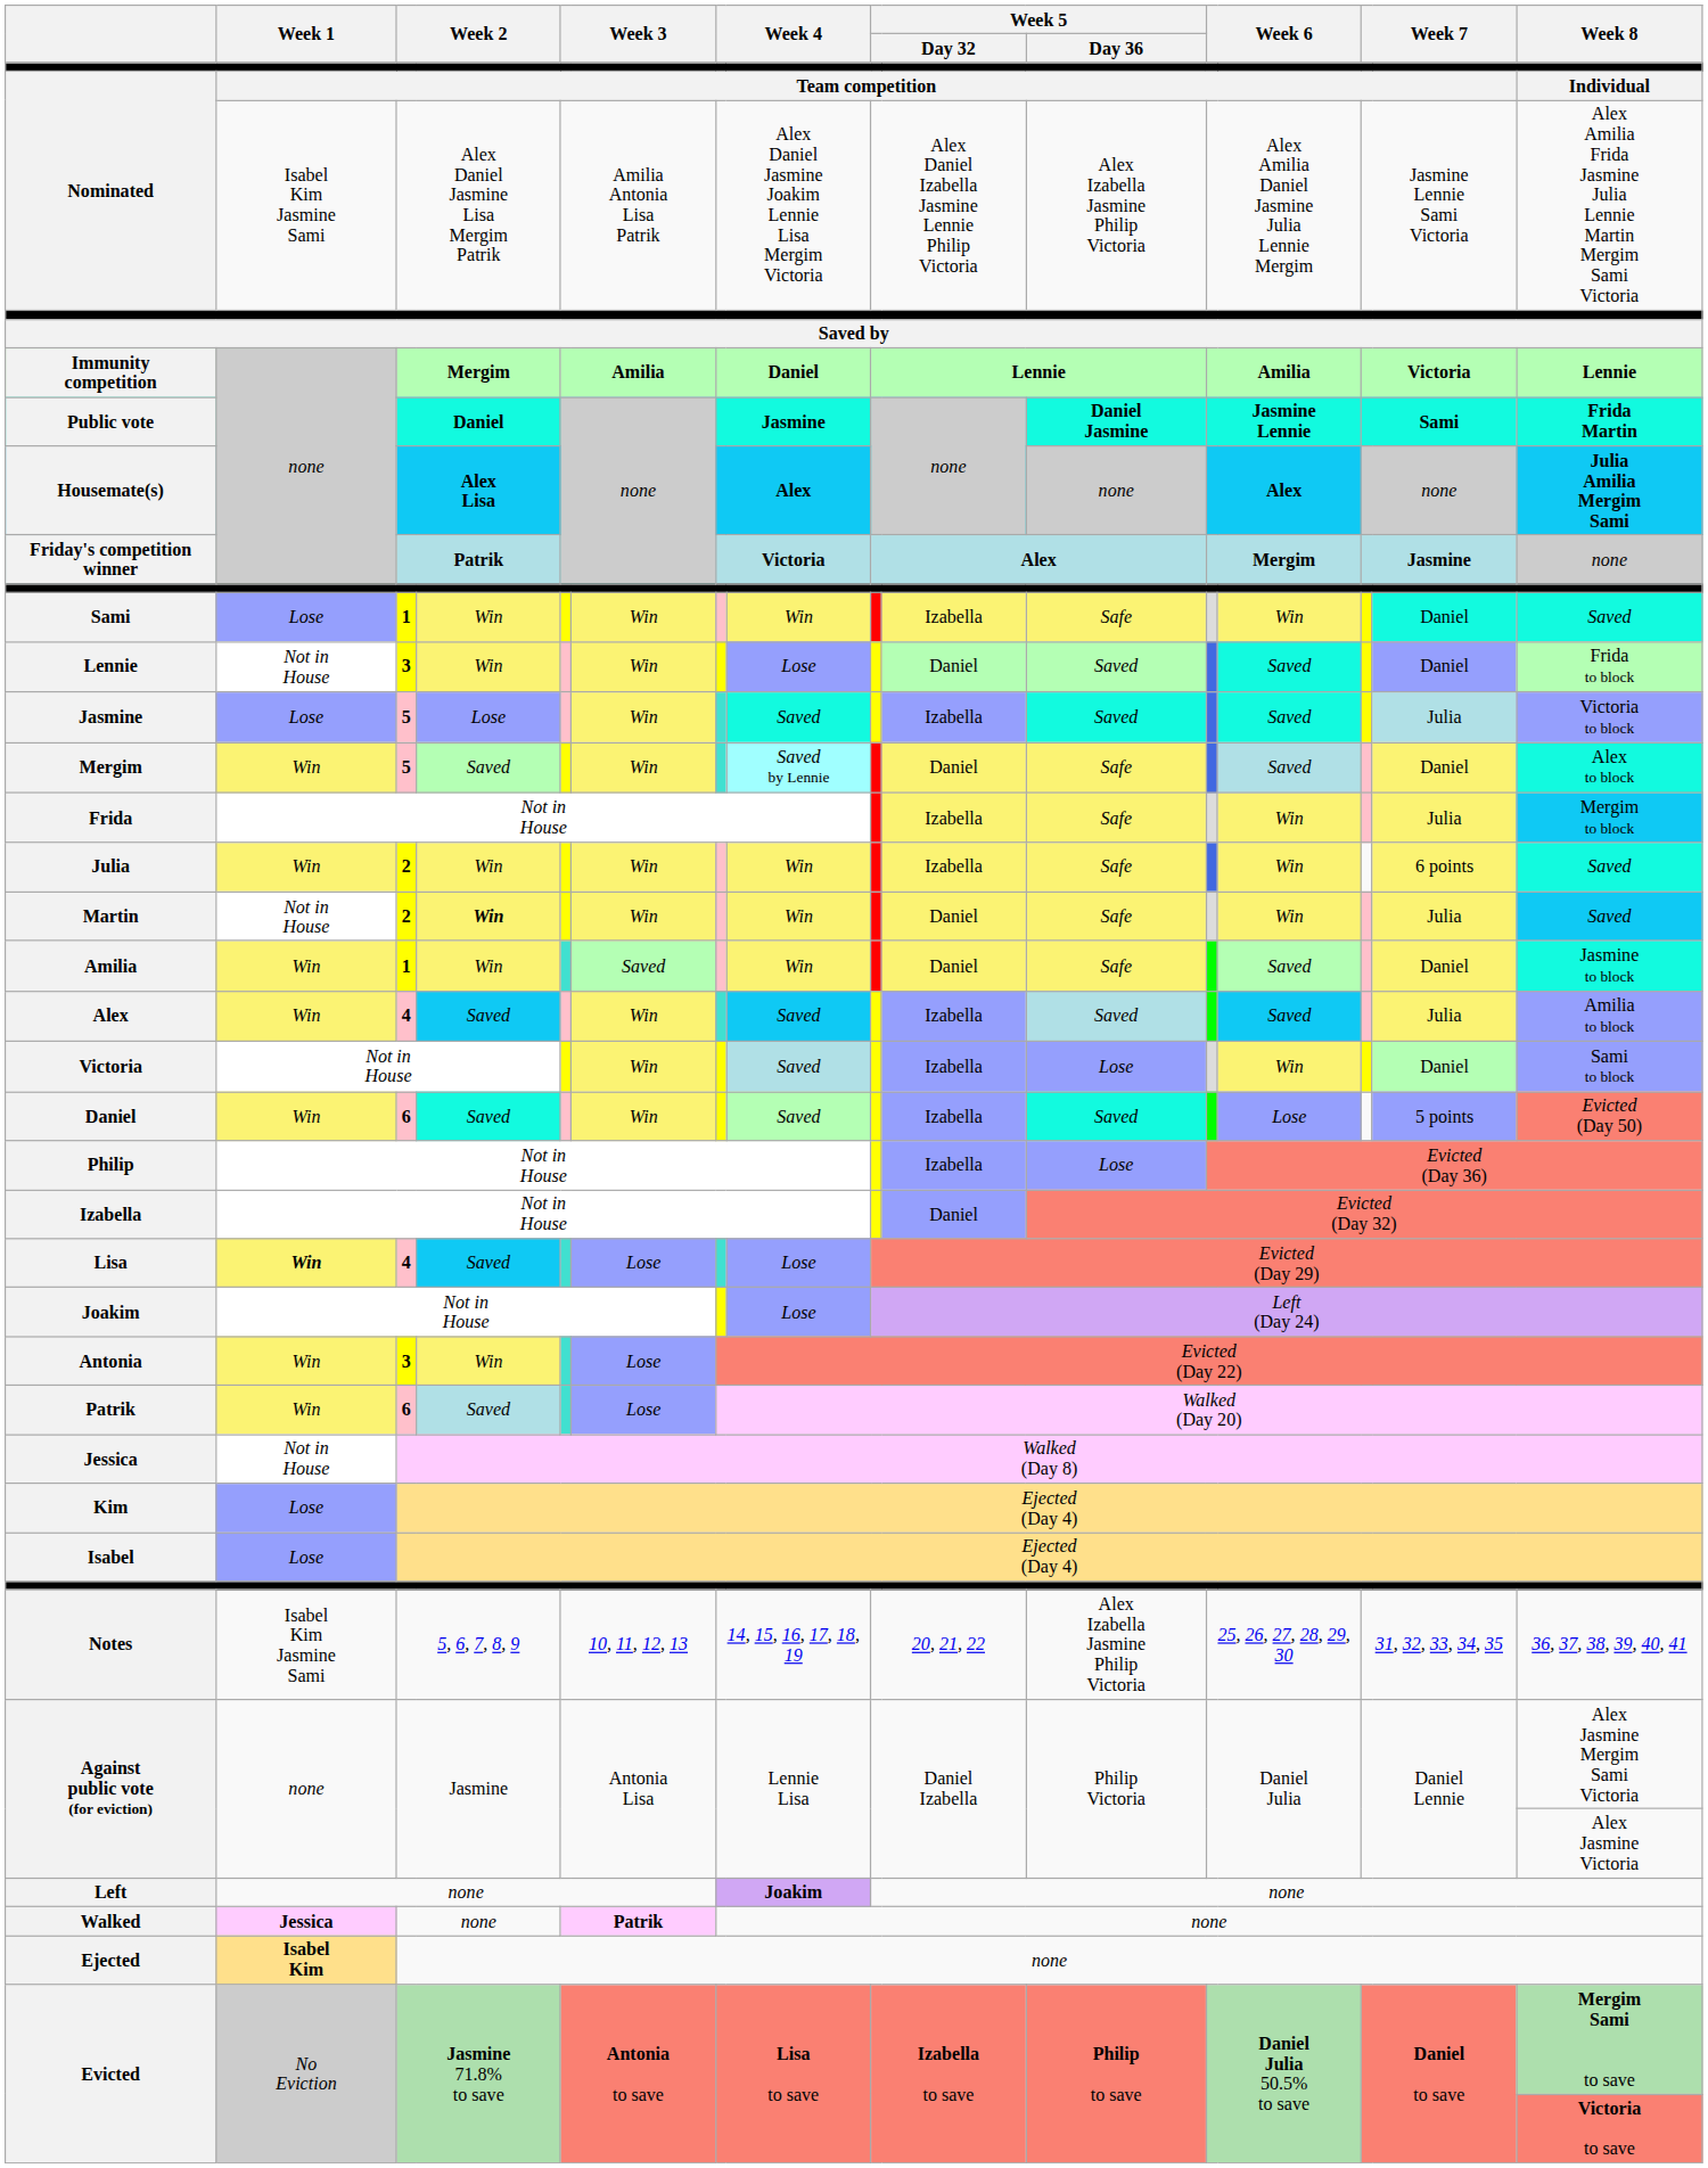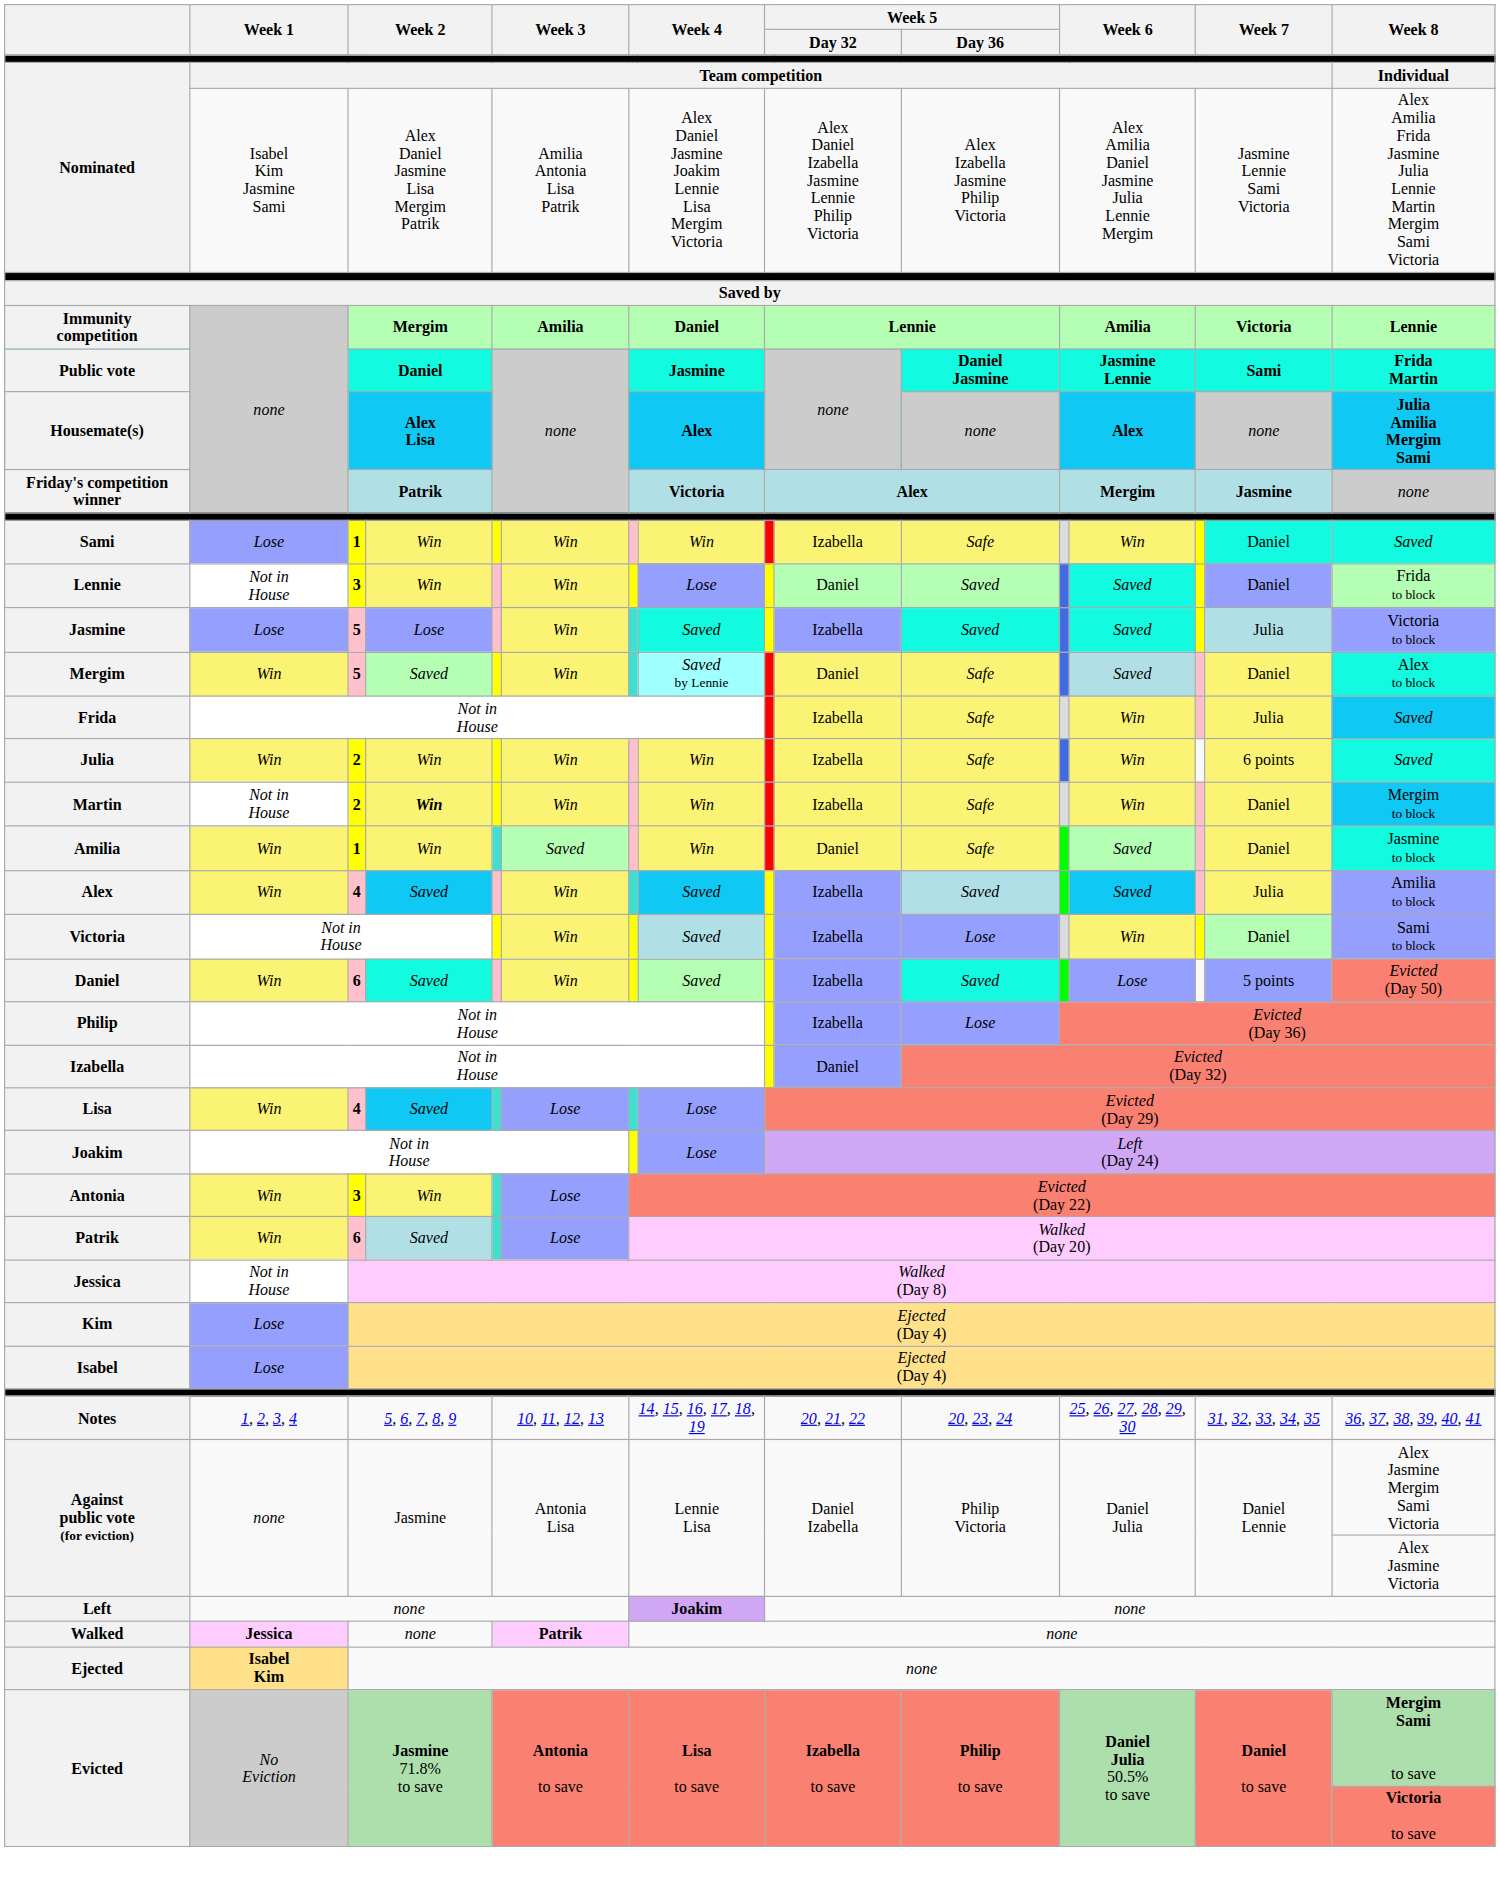Frida | Week 8 / Individual: Mergim to block -> Saved
Martin | column 10: Daniel -> Izabella
Martin | column 15: Julia -> Daniel
Martin | Week 8 / Individual: Saved -> Mergim to block
Lisa | Week 1 / Team competition: bold -> normal
Notes | Week 1 / Team competition: Isabel Kim Jasmine Sami -> 1, 2, 3, 4
Notes | Week 5 / Day 36 / Team competition: Alex Izabella Jasmine Philip Victoria -> 20, 23, 24
